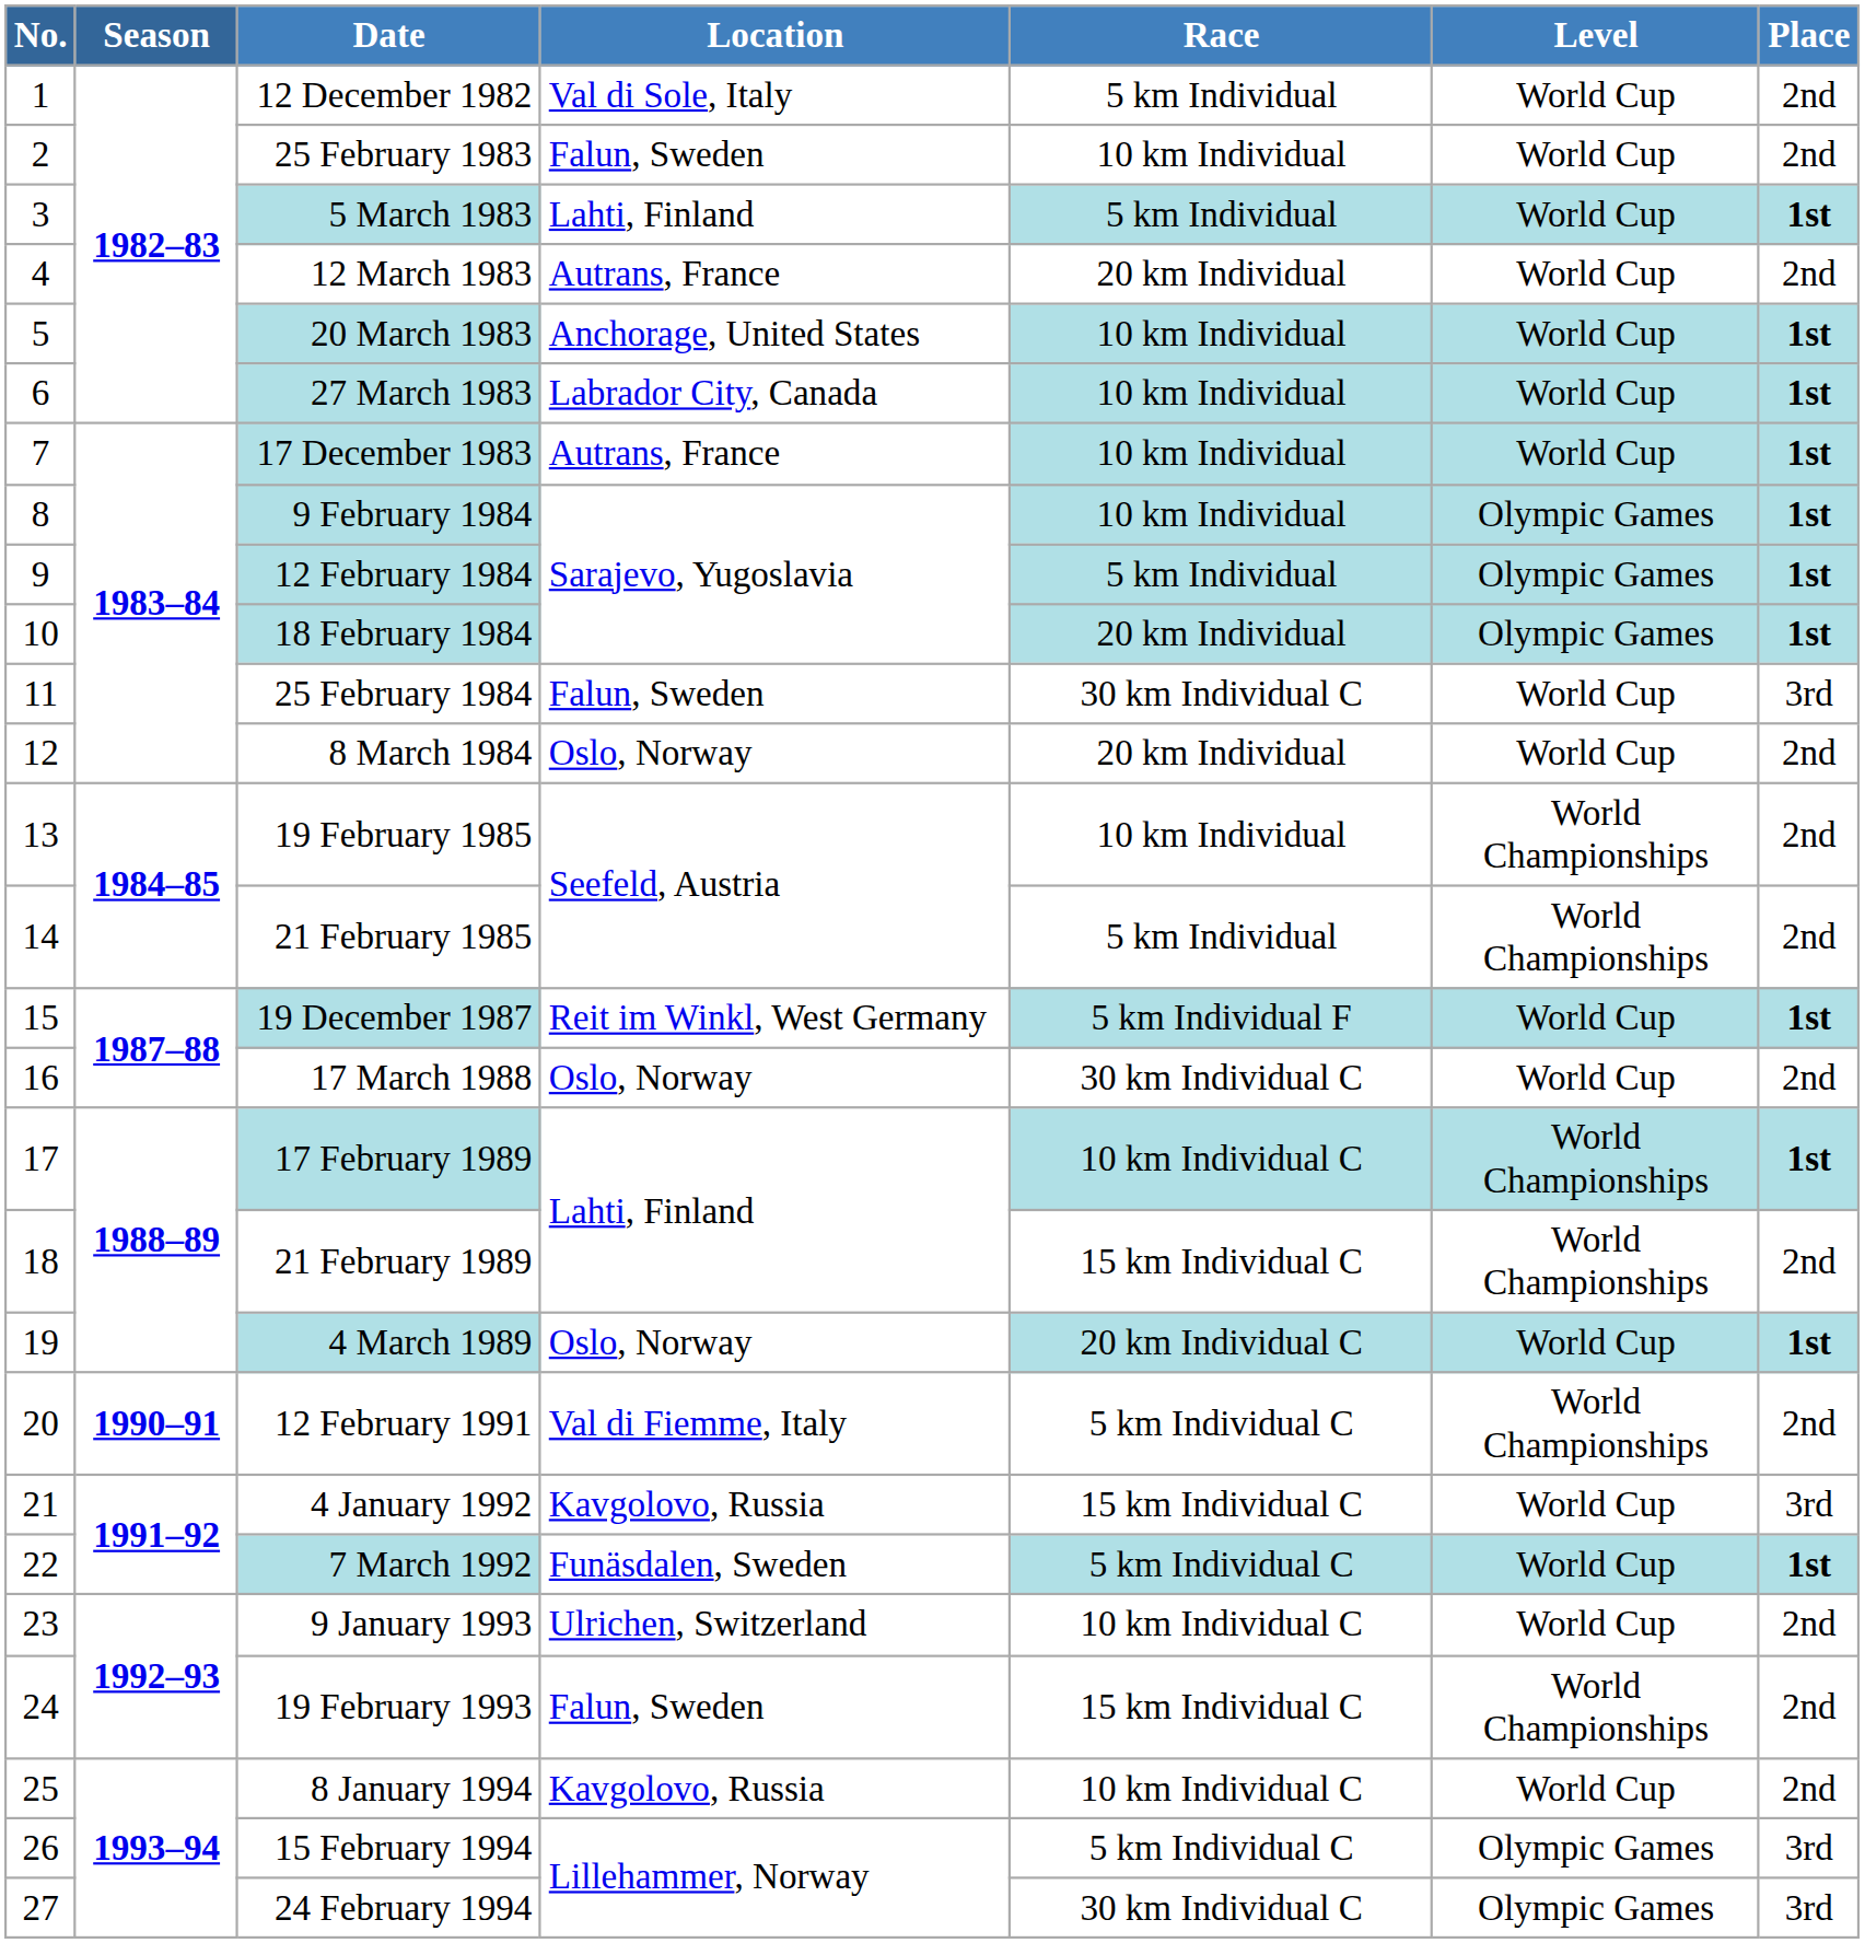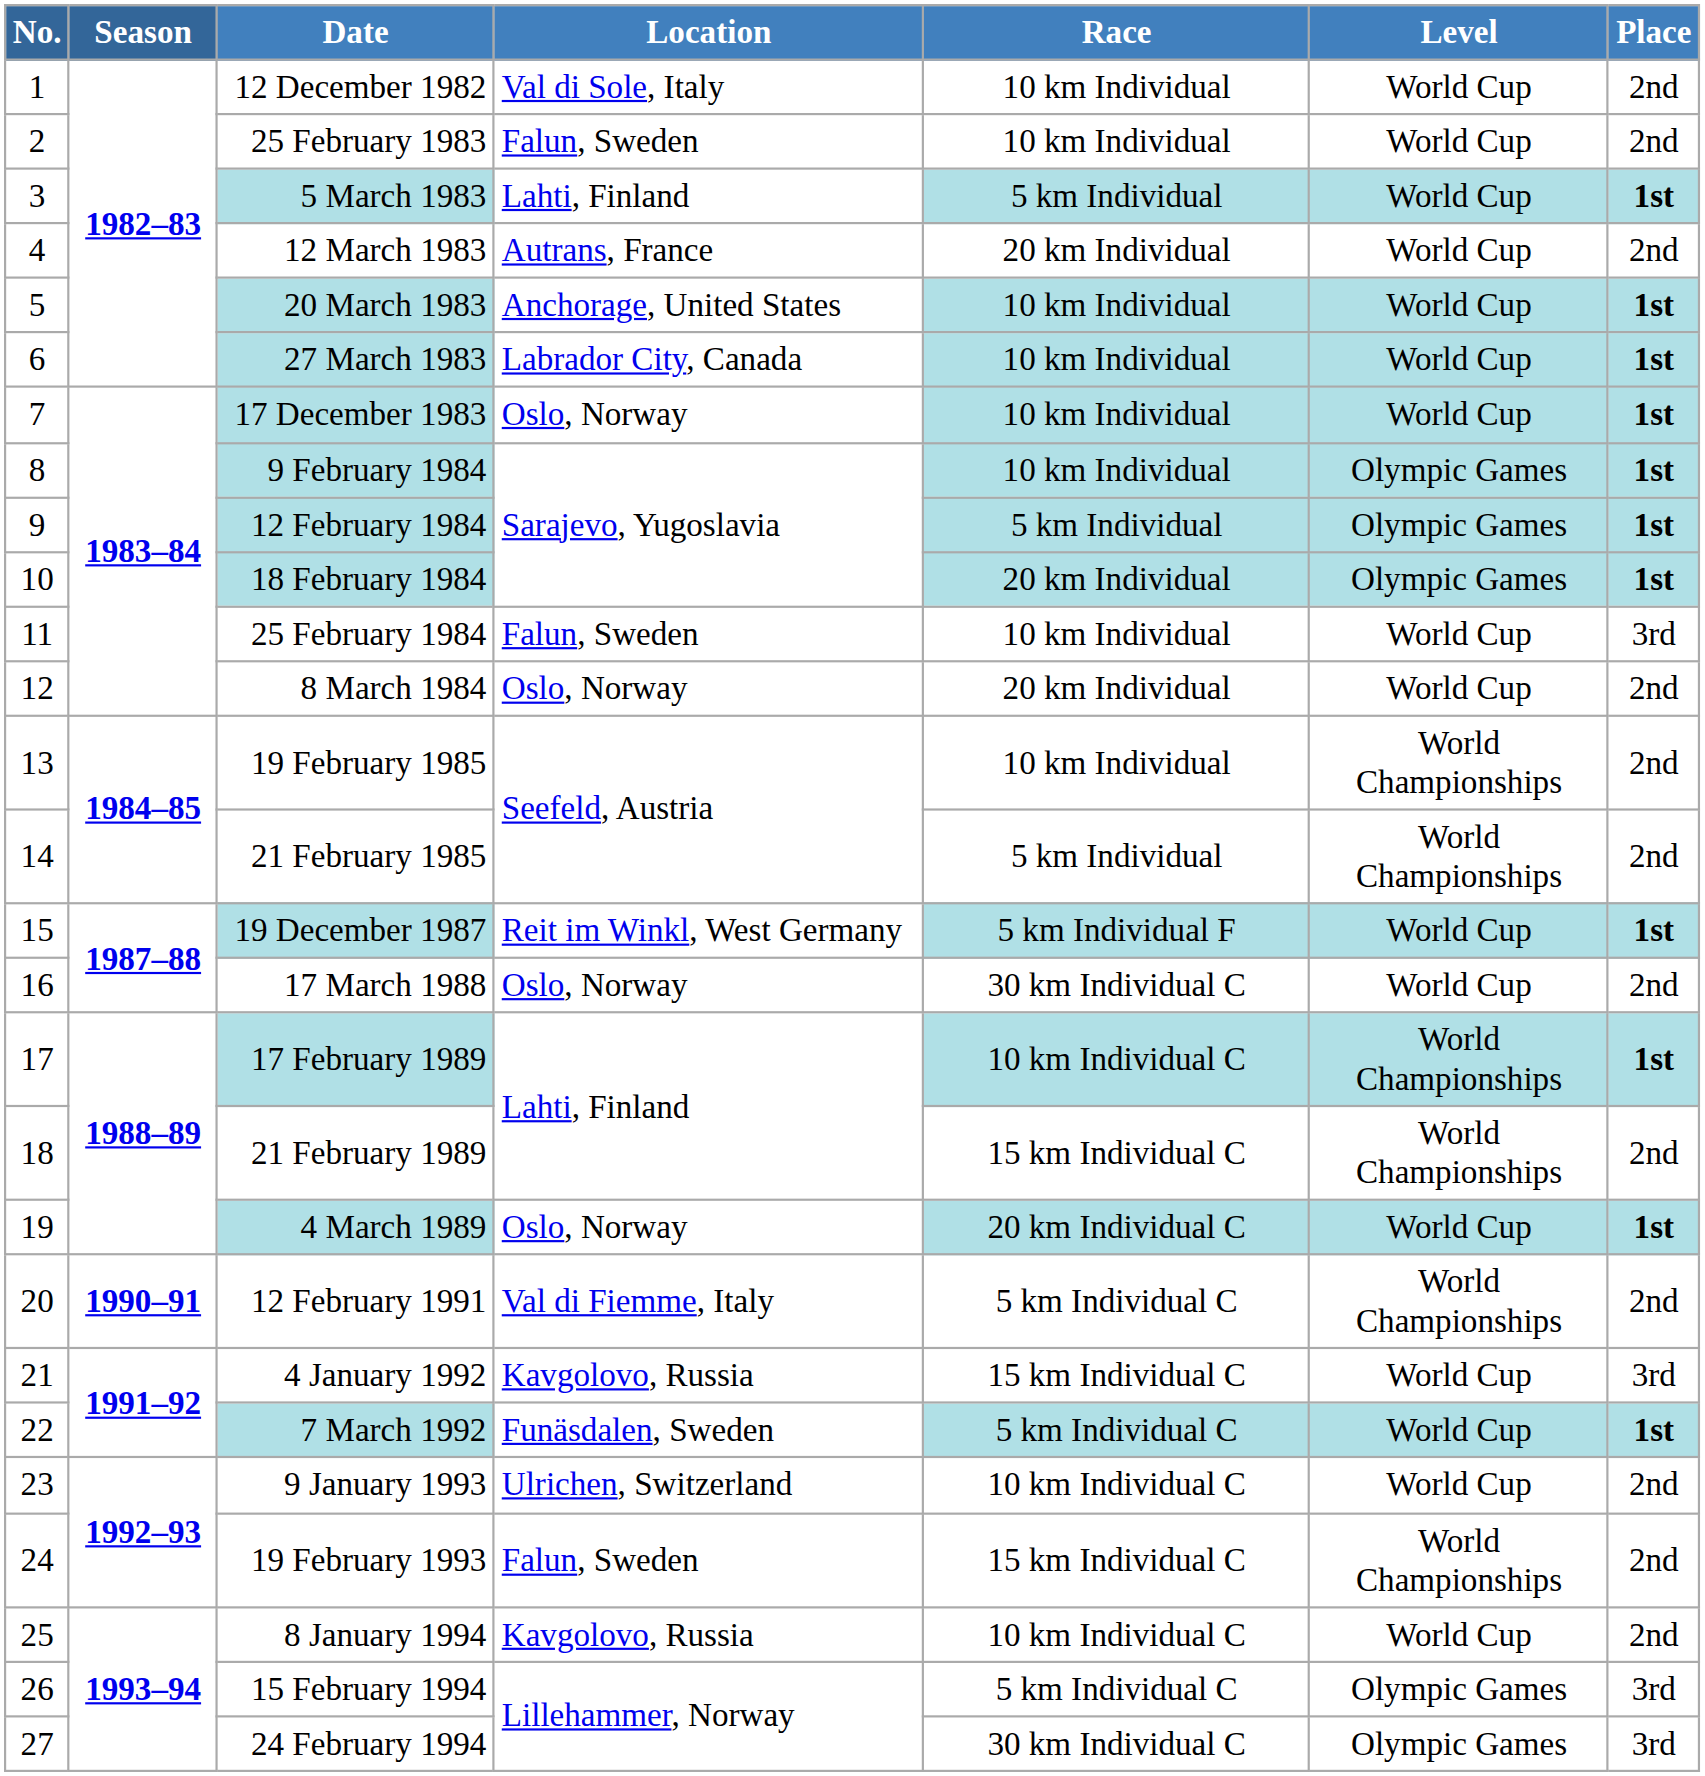12 December 1982 | Race: 5 km Individual -> 10 km Individual
17 December 1983 | Location: Autrans, France -> Oslo, Norway
25 February 1984 | Race: 30 km Individual C -> 10 km Individual
